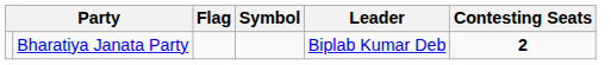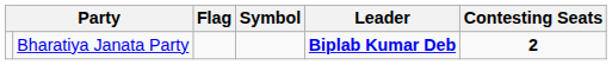Bharatiya Janata Party | Leader: normal -> bold
